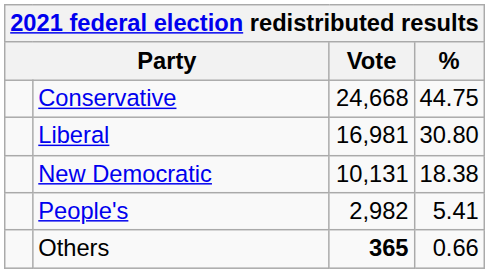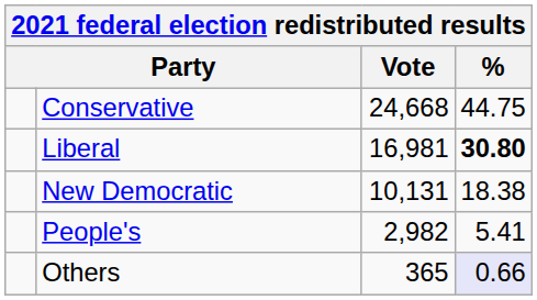Liberal | %: normal -> bold
Others | Vote: bold -> normal
Others | %: no background -> lavender background
